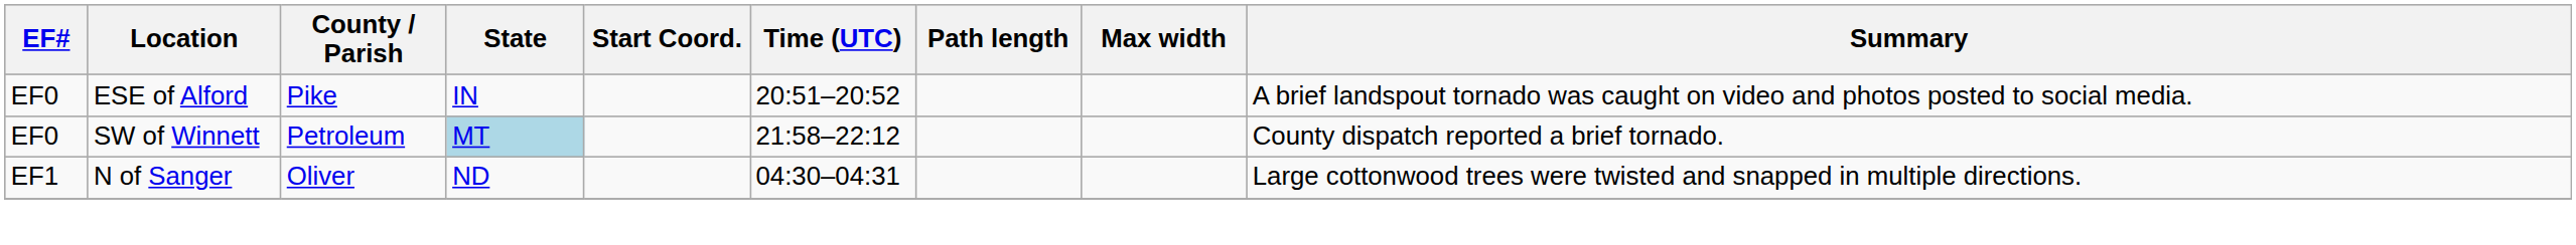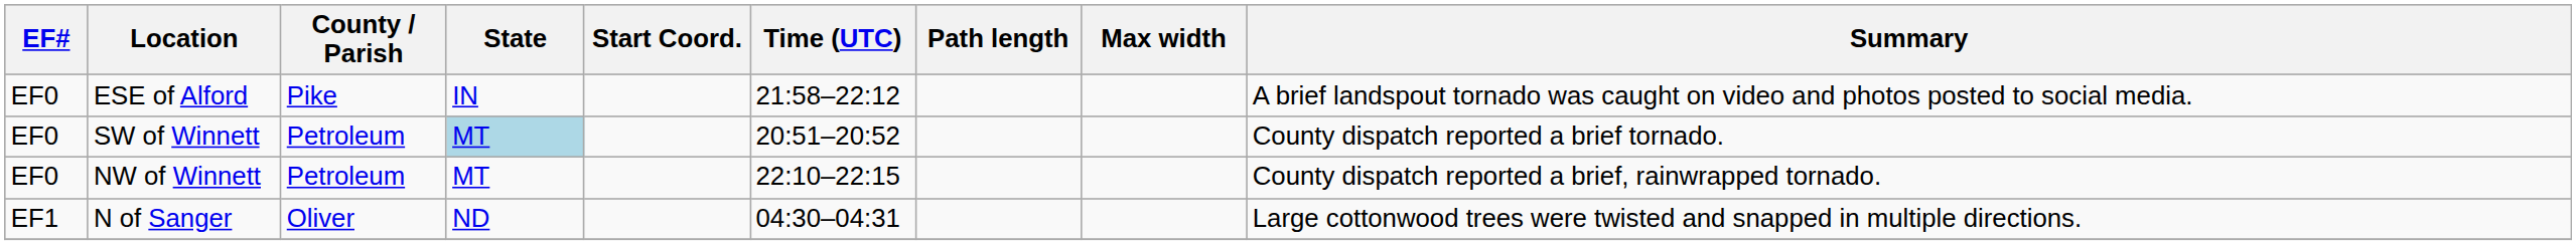ESE of Alford | Time (UTC): 20:51–20:52 -> 21:58–22:12
SW of Winnett | Time (UTC): 21:58–22:12 -> 20:51–20:52
+ row: EF0 | NW of Winnett | Petroleum | MT | 22:10–22:15 | County dispatch reported a brief, rainwrapped tornado.
